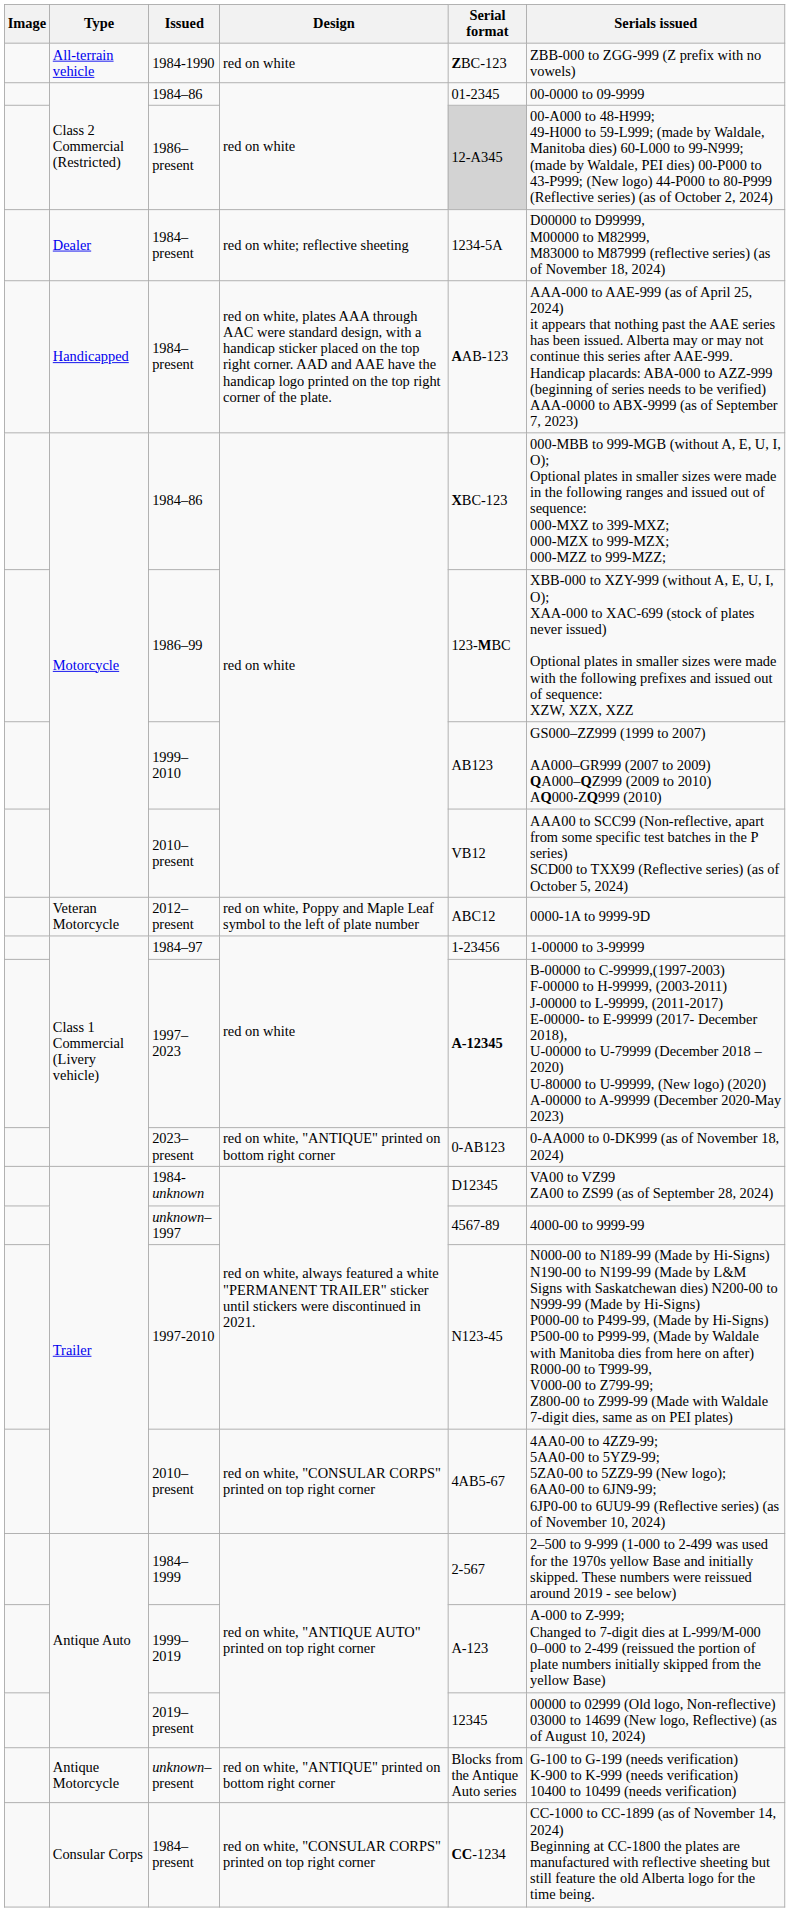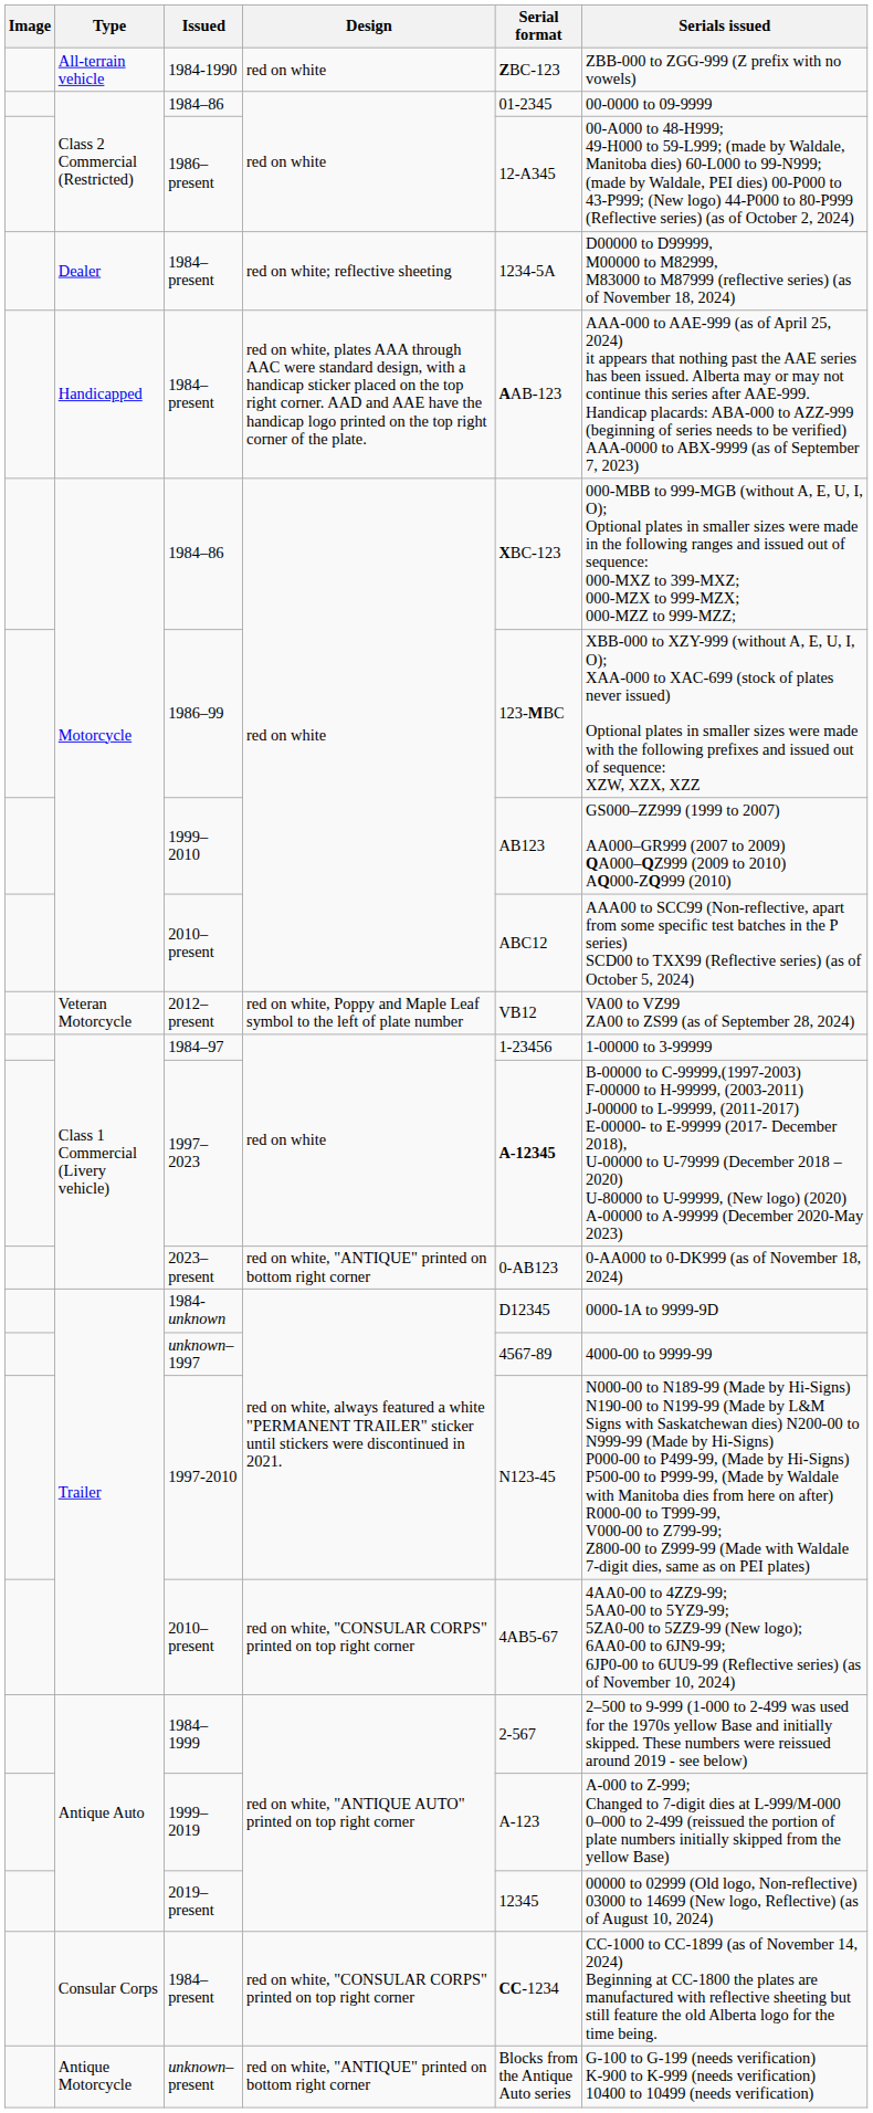1986–present | Serial format: lightgrey background -> no background
Motorcycle / 2010–present | Serial format: VB12 -> ABC12
2012–present | Serial format: ABC12 -> VB12
2012–present | Serials issued: 0000-1A to 9999-9D -> VA00 to VZ99 ZA00 to ZS99 (as of September 28, 2024)
1984-unknown | Serials issued: VA00 to VZ99 ZA00 to ZS99 (as of September 28, 2024) -> 0000-1A to 9999-9D
rows swapped: unknown–present <-> Consular Corps / 1984–present
